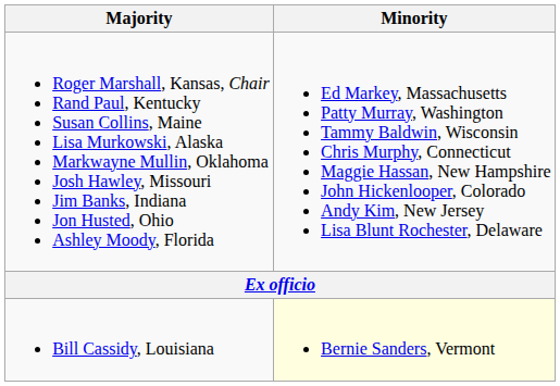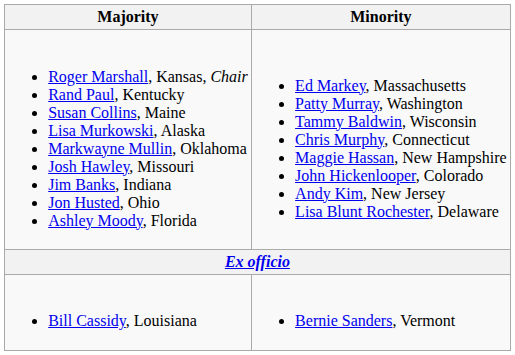Bill Cassidy, Louisiana | Minority: lightyellow background -> no background
